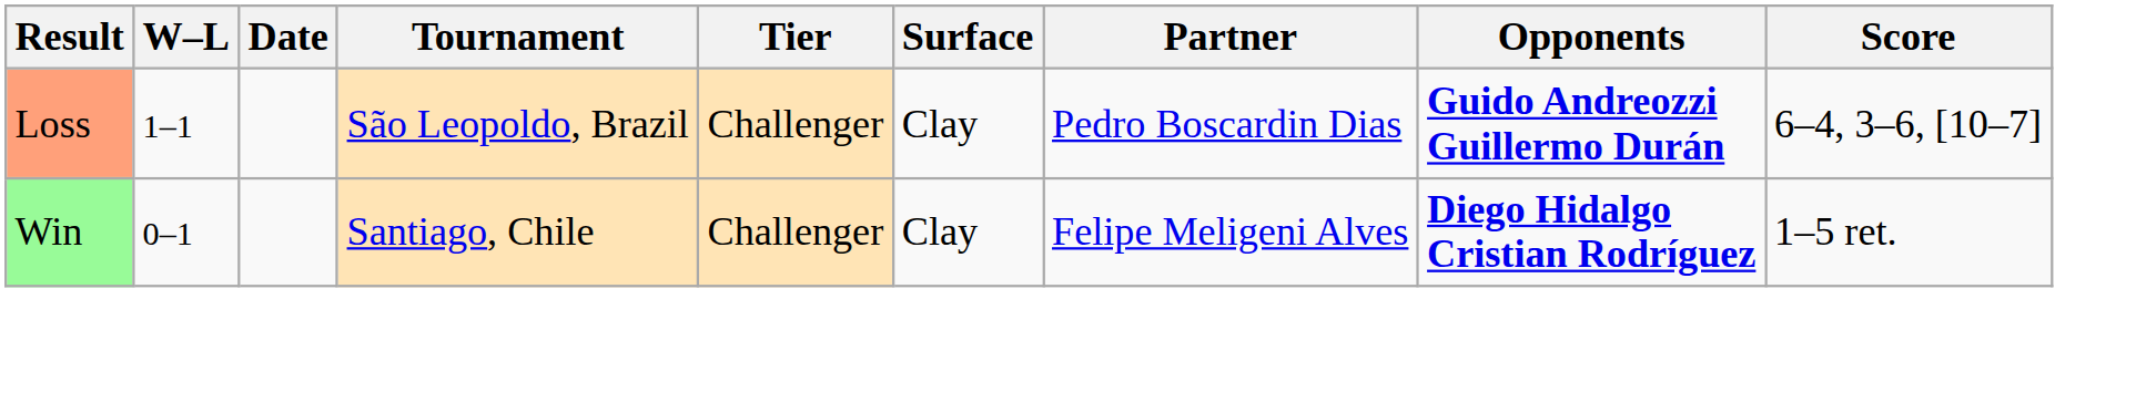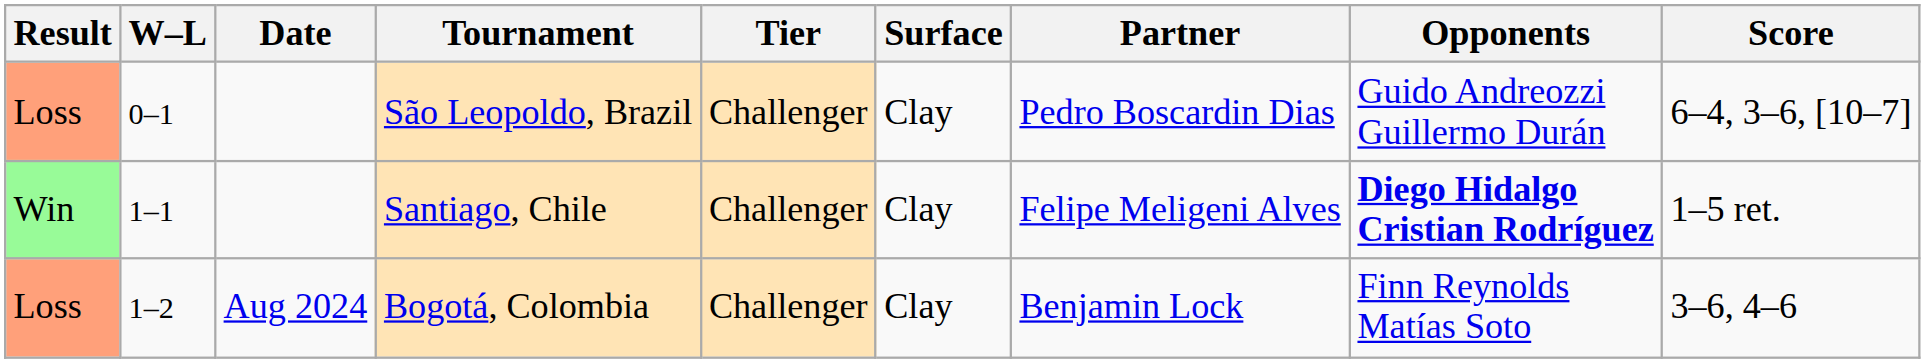São Leopoldo, Brazil | W–L: 1–1 -> 0–1
São Leopoldo, Brazil | Opponents: bold -> normal
Santiago, Chile | W–L: 0–1 -> 1–1
+ row: Loss | 1–2 | Aug 2024 | Bogotá, Colombia | Challenger | Clay | Benjamin Lock | Finn Reynolds Matías Soto | 3–6, 4–6
